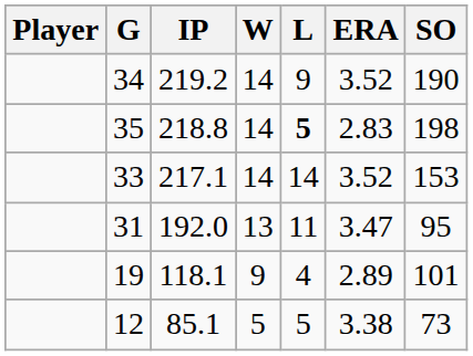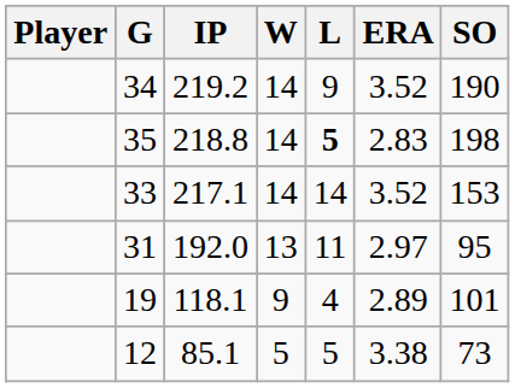31 | ERA: 3.47 -> 2.97
